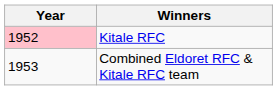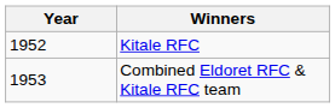Kitale RFC | Year: pink background -> no background
